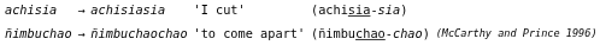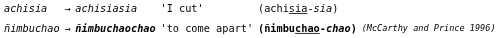ñimbuchao | column 3: normal -> bold
ñimbuchao | column 5: normal -> bold
